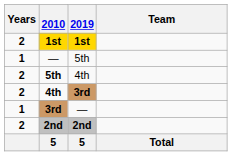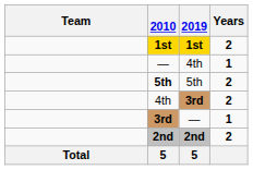columns swapped: Team <-> Years
row 3 | 2019: 5th -> 4th
row 4 | 2019: 4th -> 5th
row 5 | 2010: bold -> normal
